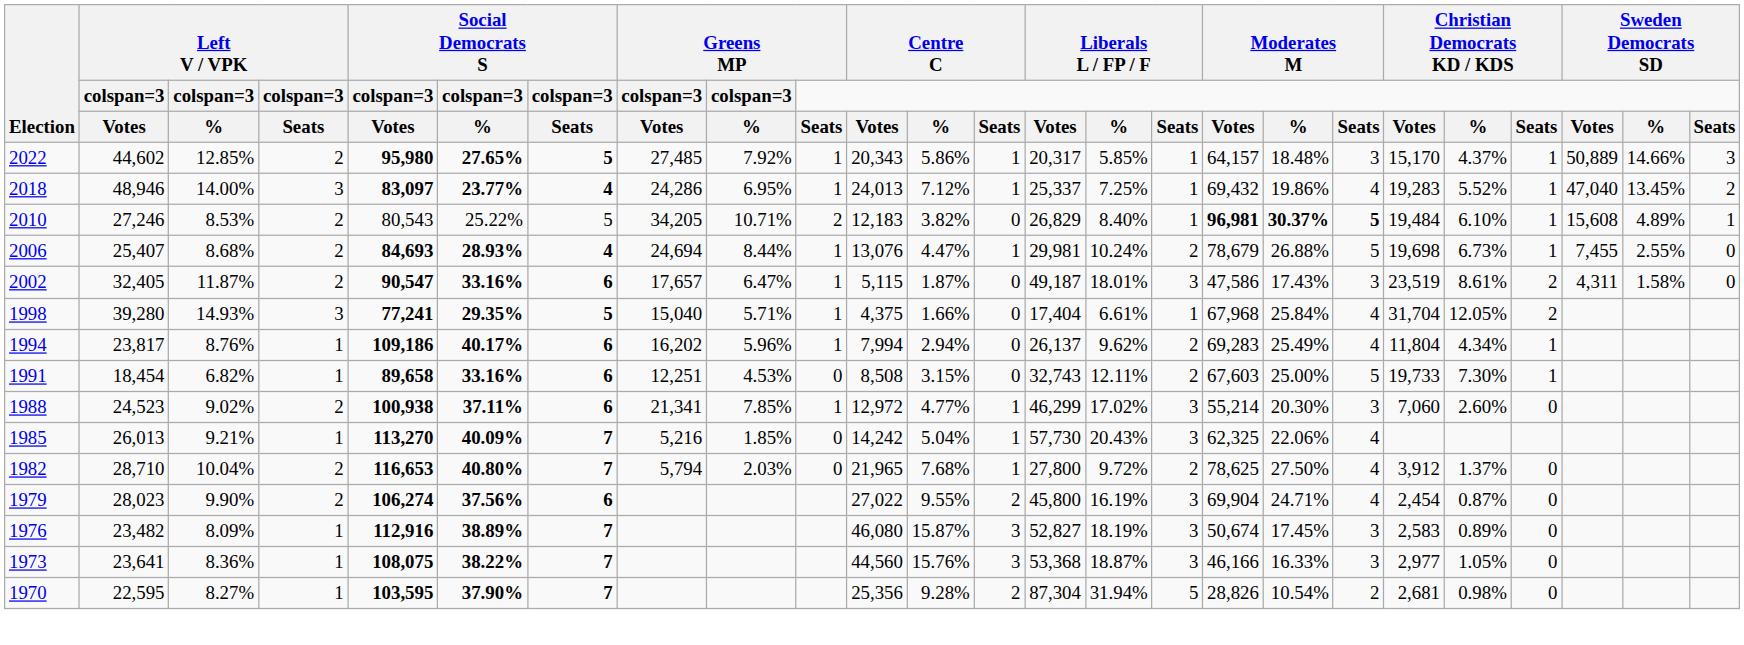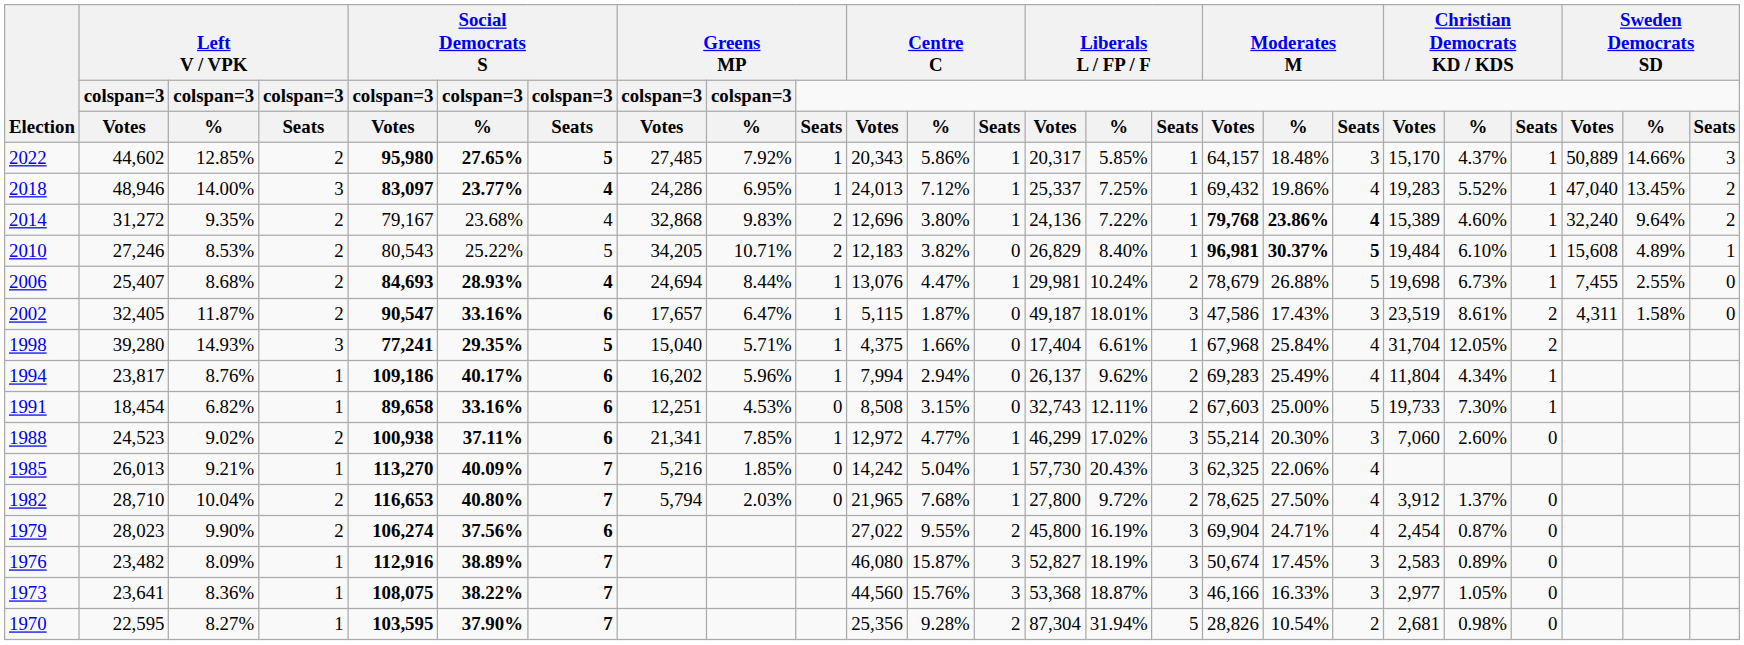+ row: 2014 | 31,272 | 9.35% | 2 | 79,167 | 23.68% | 4 | 32,868 | 9.83% | 2 | 12,696 | 3.80% | 1 | 24,136 | 7.22% | 1 | 79,768 | 23.86% | 4 | 15,389 | 4.60% | 1 | 32,240 | 9.64% | 2
